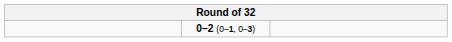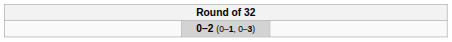row 2 | column 2: no background -> lightgrey background
